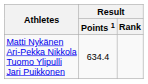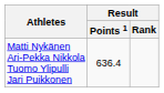row 3 | Result / Points 1: 634.4 -> 636.4
